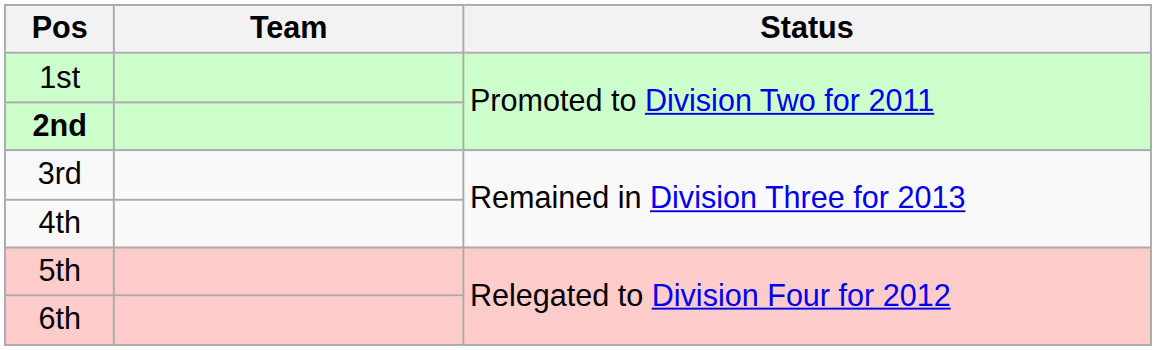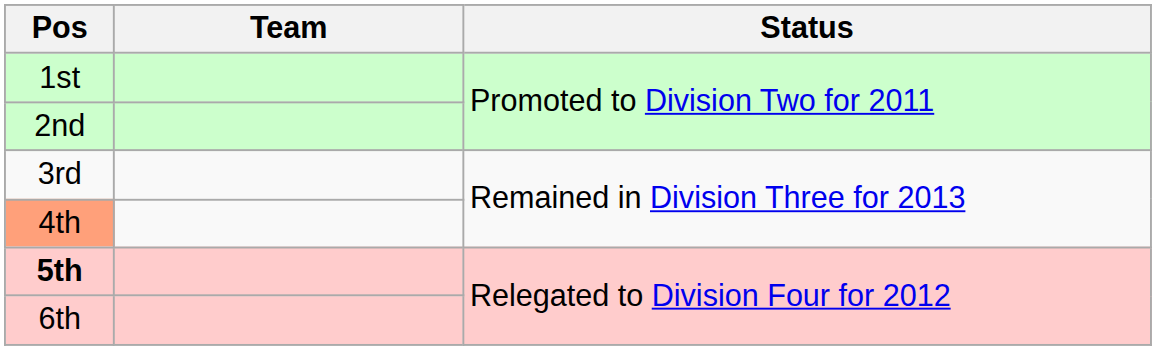2nd | Pos: bold -> normal
4th | Pos: no background -> lightsalmon background
5th | Pos: normal -> bold
